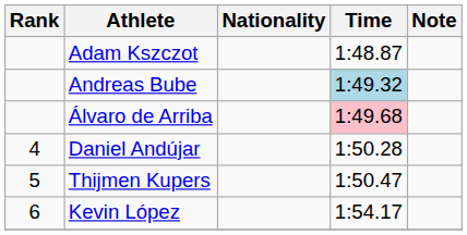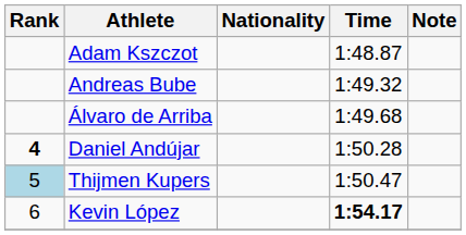Andreas Bube | Time: lightblue background -> no background
Álvaro de Arriba | Time: pink background -> no background
Daniel Andújar | Rank: normal -> bold
Thijmen Kupers | Rank: no background -> lightblue background
Kevin López | Time: normal -> bold
